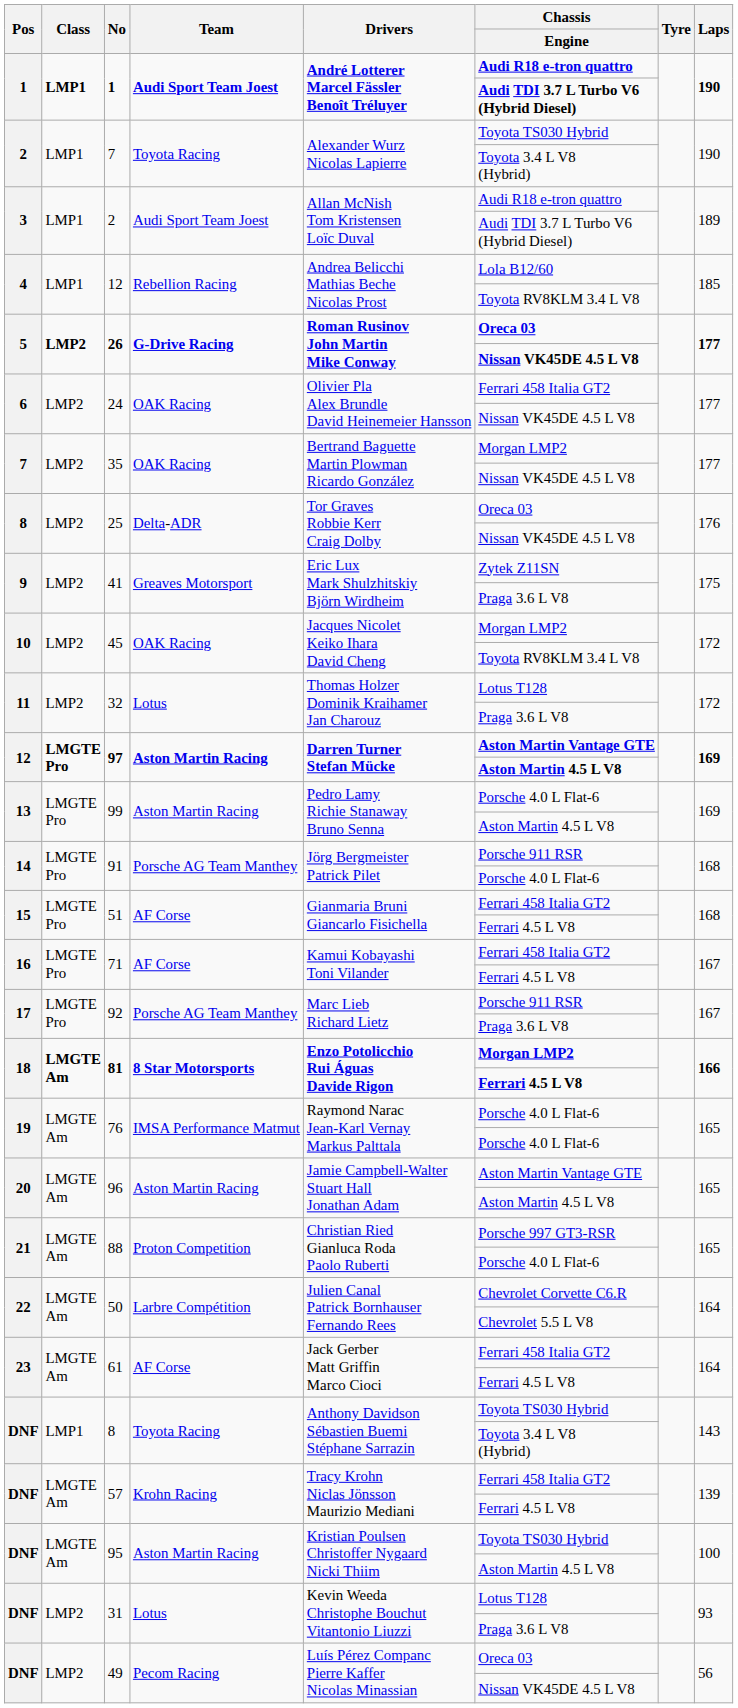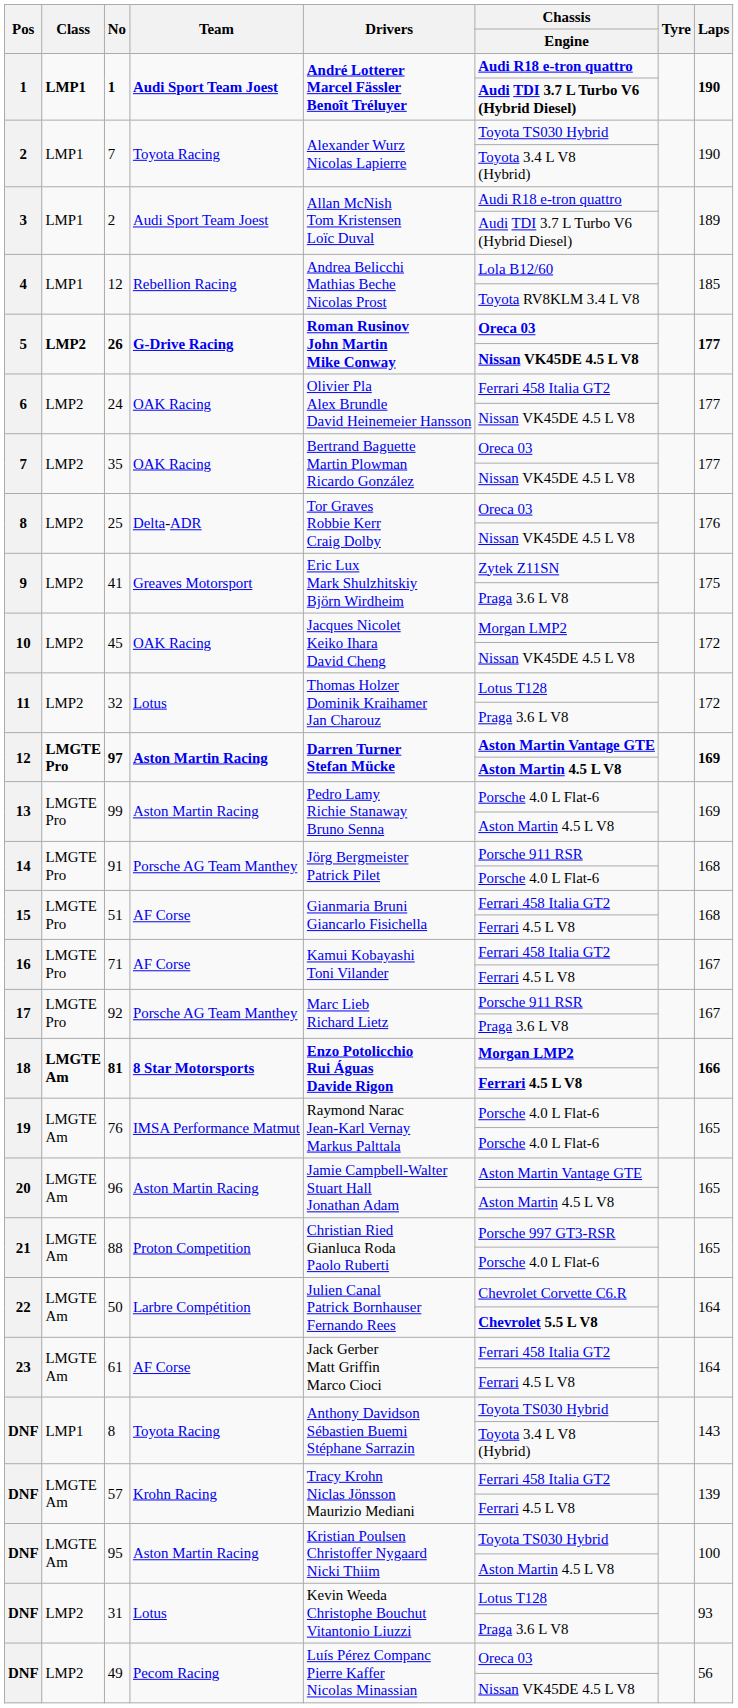row 15 | Chassis / Engine: Morgan LMP2 -> Oreca 03
row 22 | Chassis / Engine: Toyota RV8KLM 3.4 L V8 -> Nissan VK45DE 4.5 L V8
row 46 | Chassis / Engine: normal -> bold
